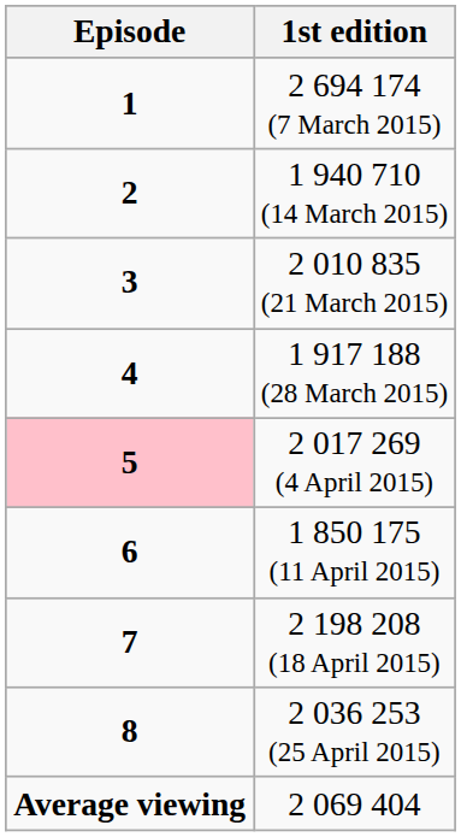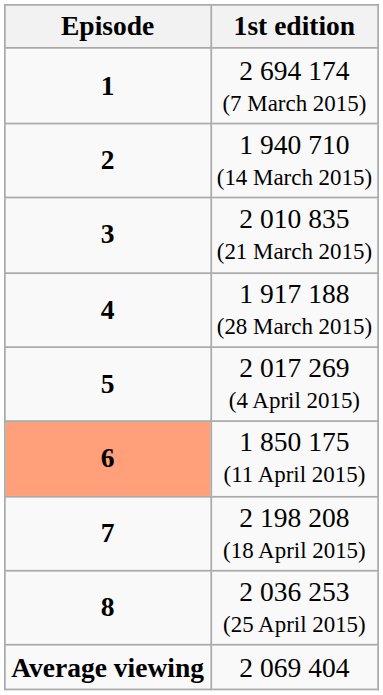2 017 269 (4 April 2015) | Episode: pink background -> no background
1 850 175 (11 April 2015) | Episode: no background -> lightsalmon background
